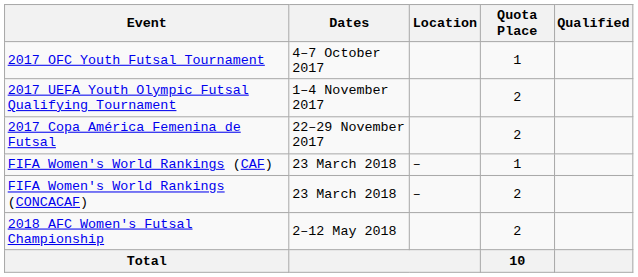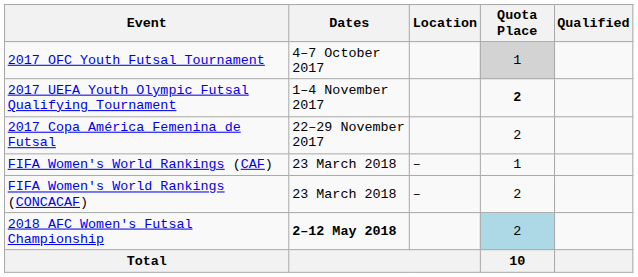2017 OFC Youth Futsal Tournament | Quota Place: no background -> lightgrey background
2017 UEFA Youth Olympic Futsal Qualifying Tournament | Quota Place: normal -> bold
2018 AFC Women's Futsal Championship | Dates: normal -> bold
2018 AFC Women's Futsal Championship | Quota Place: no background -> lightblue background
